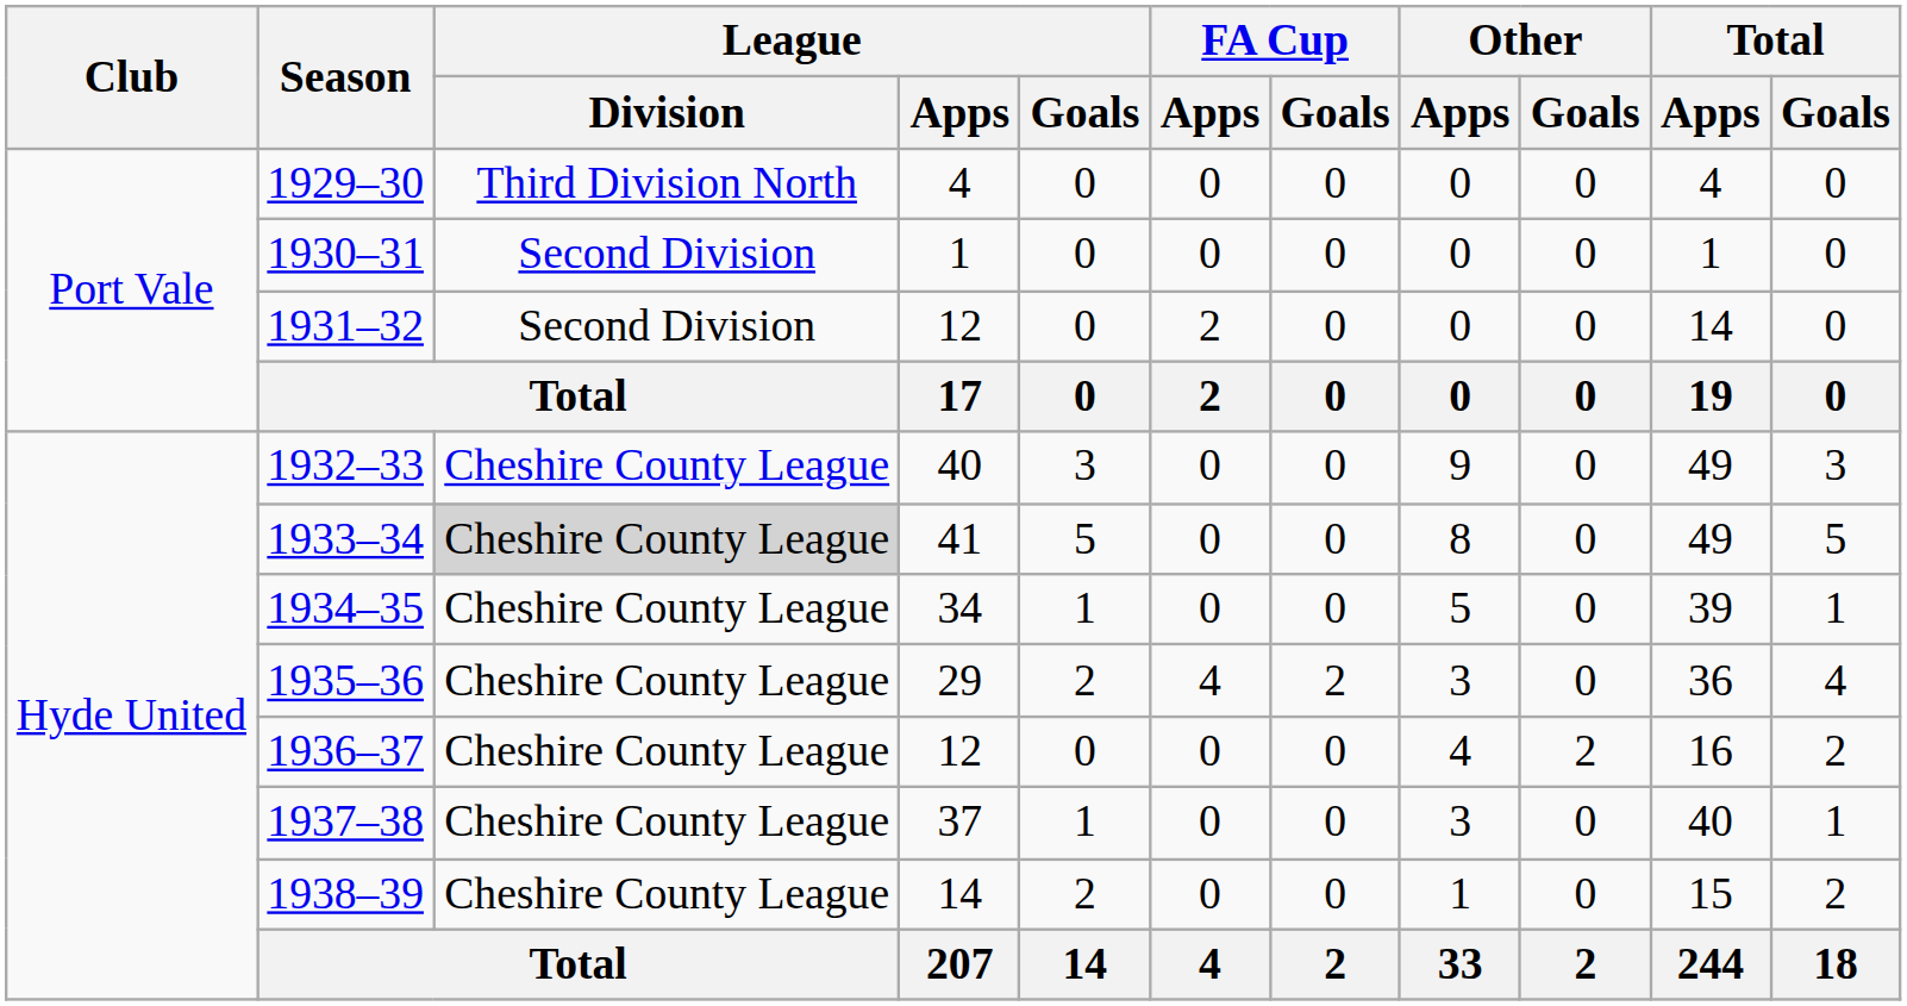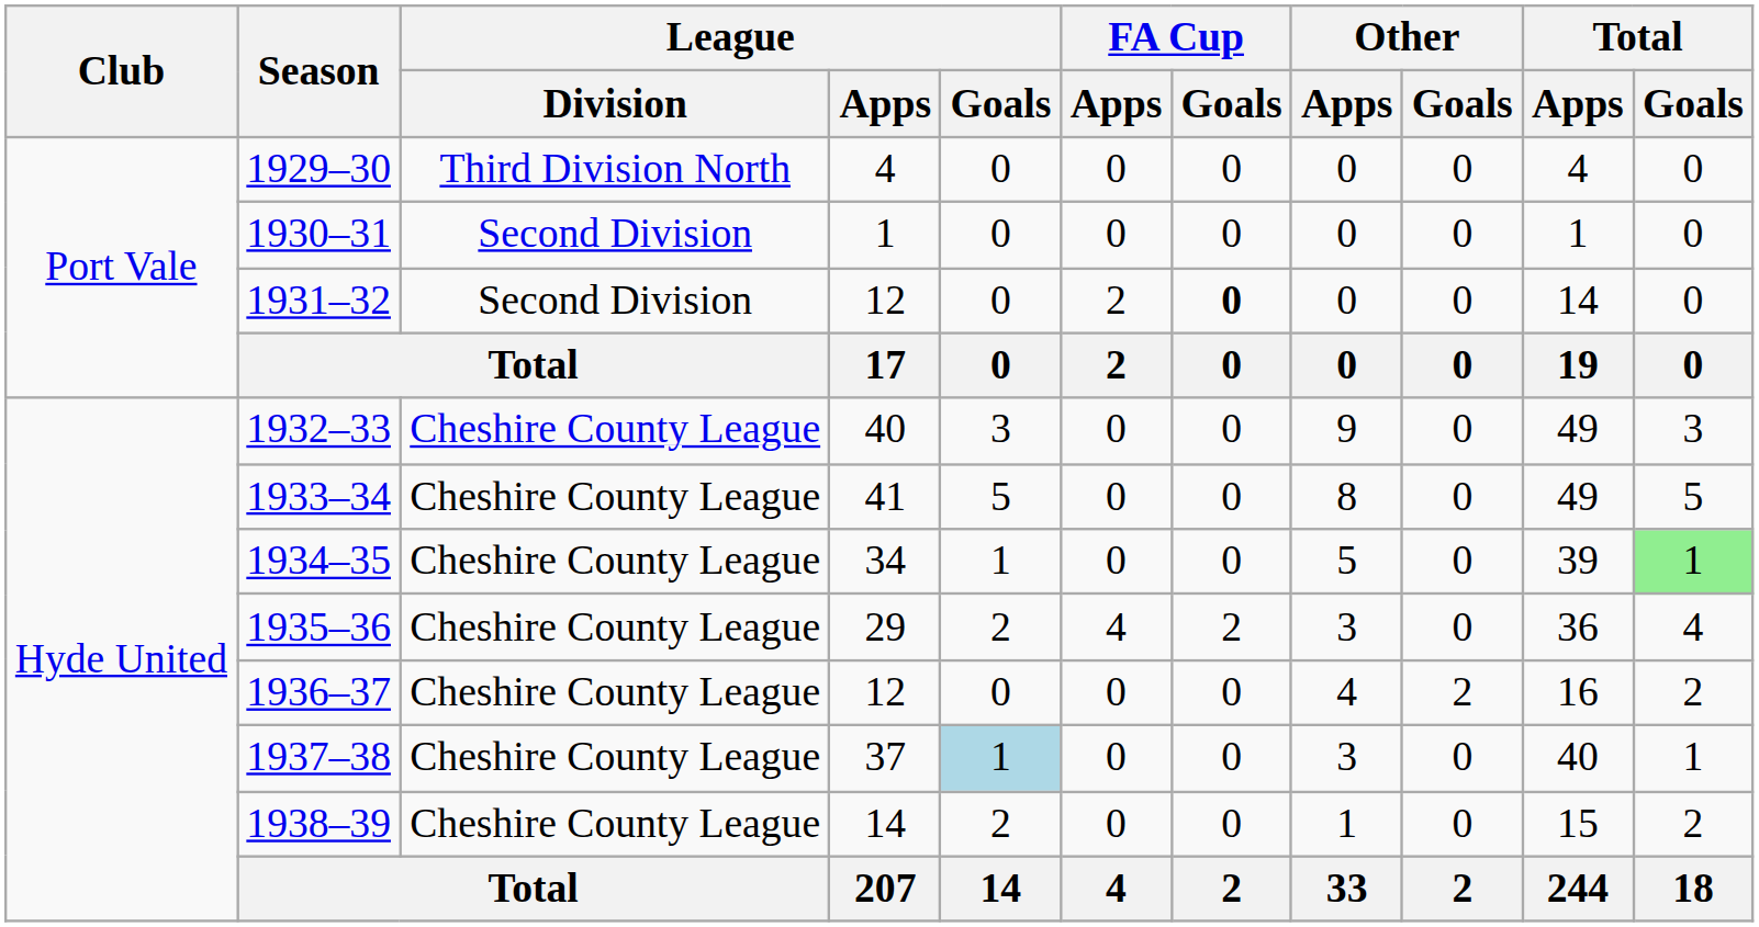1931–32 | FA Cup / Goals: normal -> bold
1933–34 | League / Division: lightgrey background -> no background
1934–35 | Total / Goals: no background -> lightgreen background
1937–38 | League / Goals: no background -> lightblue background
